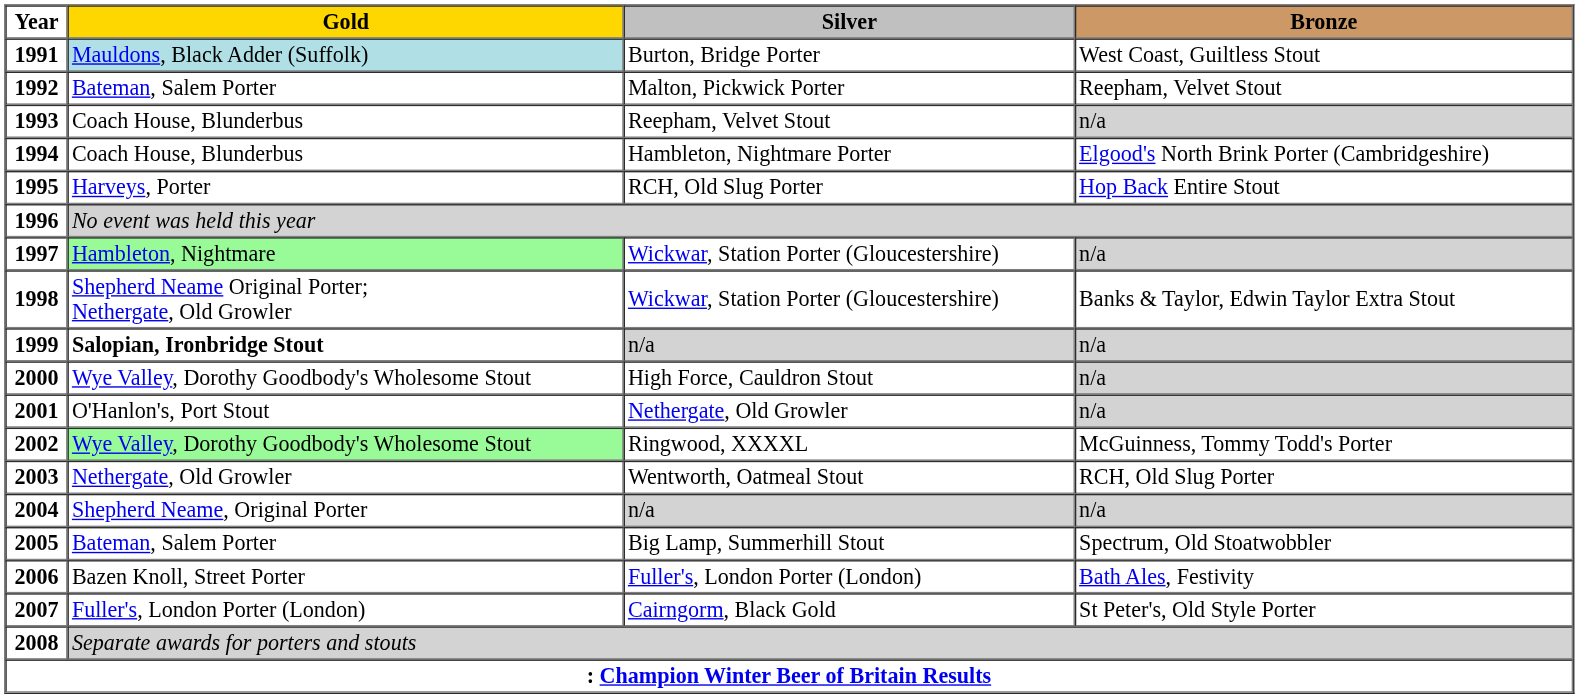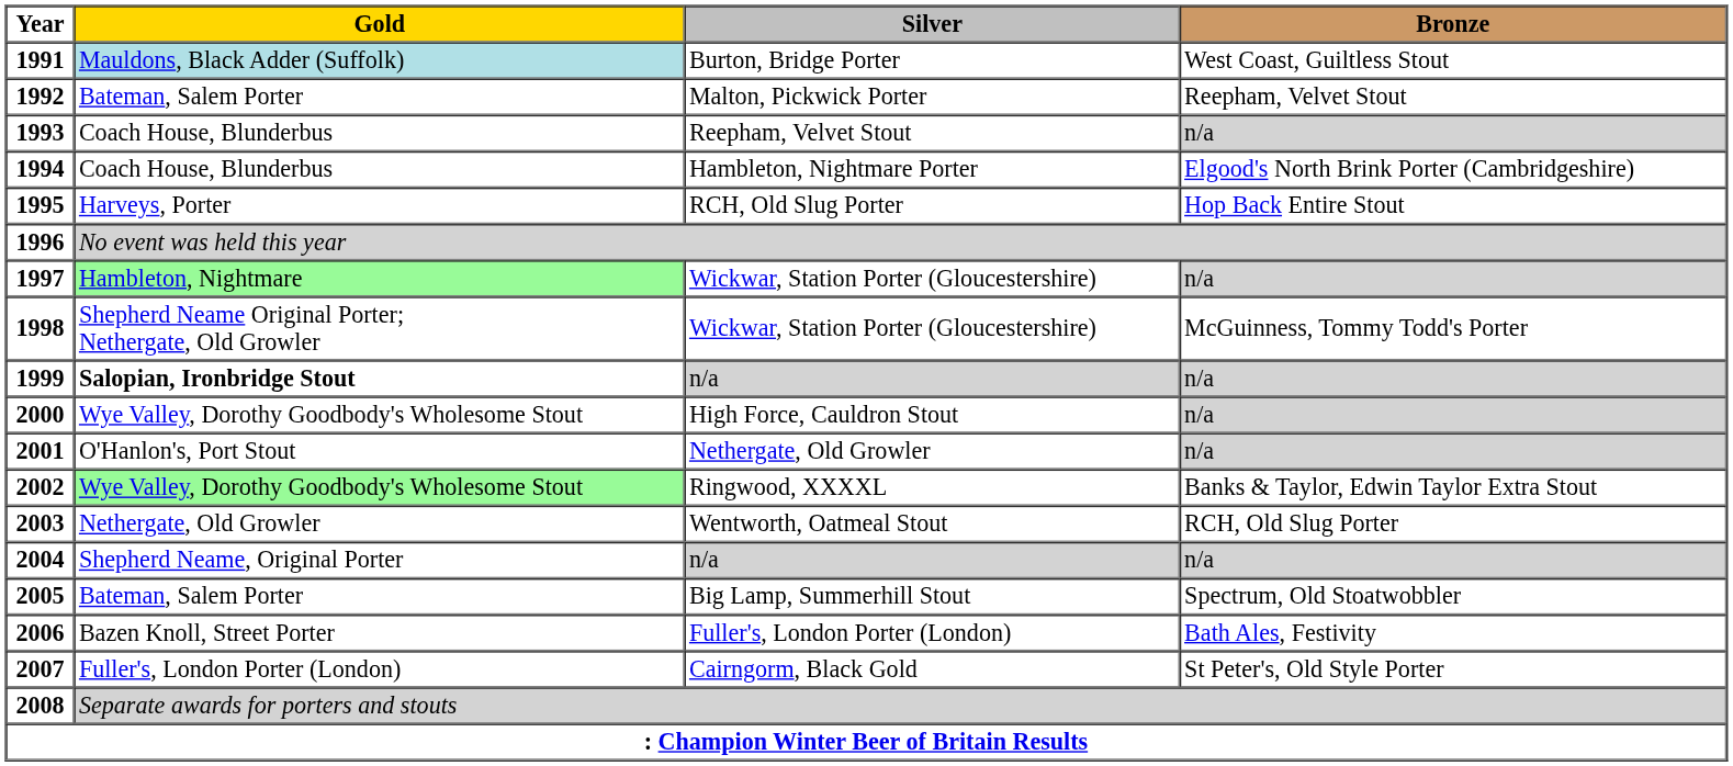1998 | Bronze: Banks & Taylor, Edwin Taylor Extra Stout -> McGuinness, Tommy Todd's Porter
2002 | Bronze: McGuinness, Tommy Todd's Porter -> Banks & Taylor, Edwin Taylor Extra Stout
